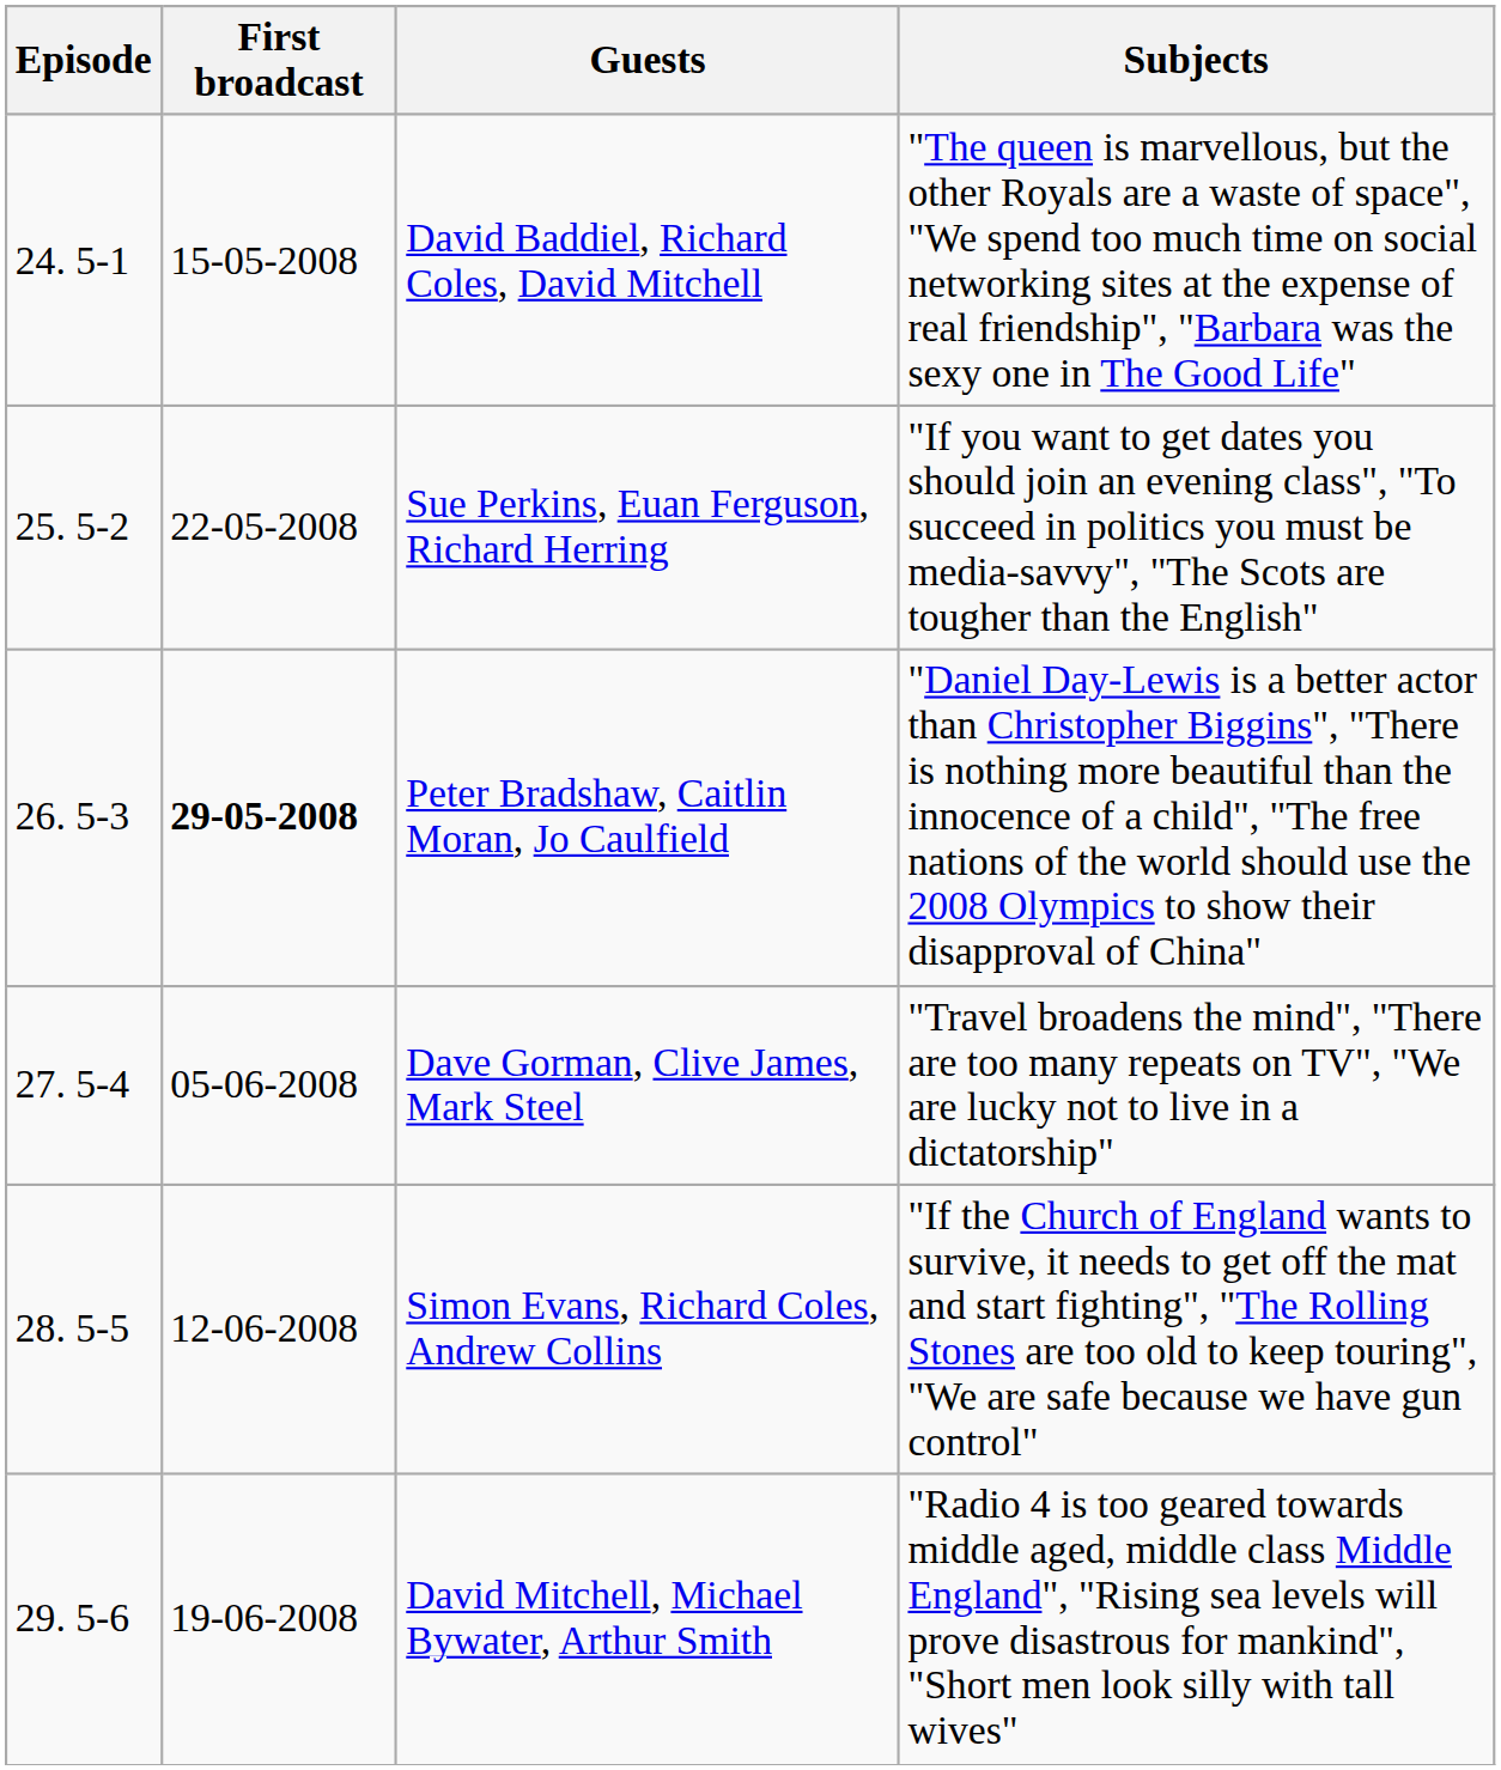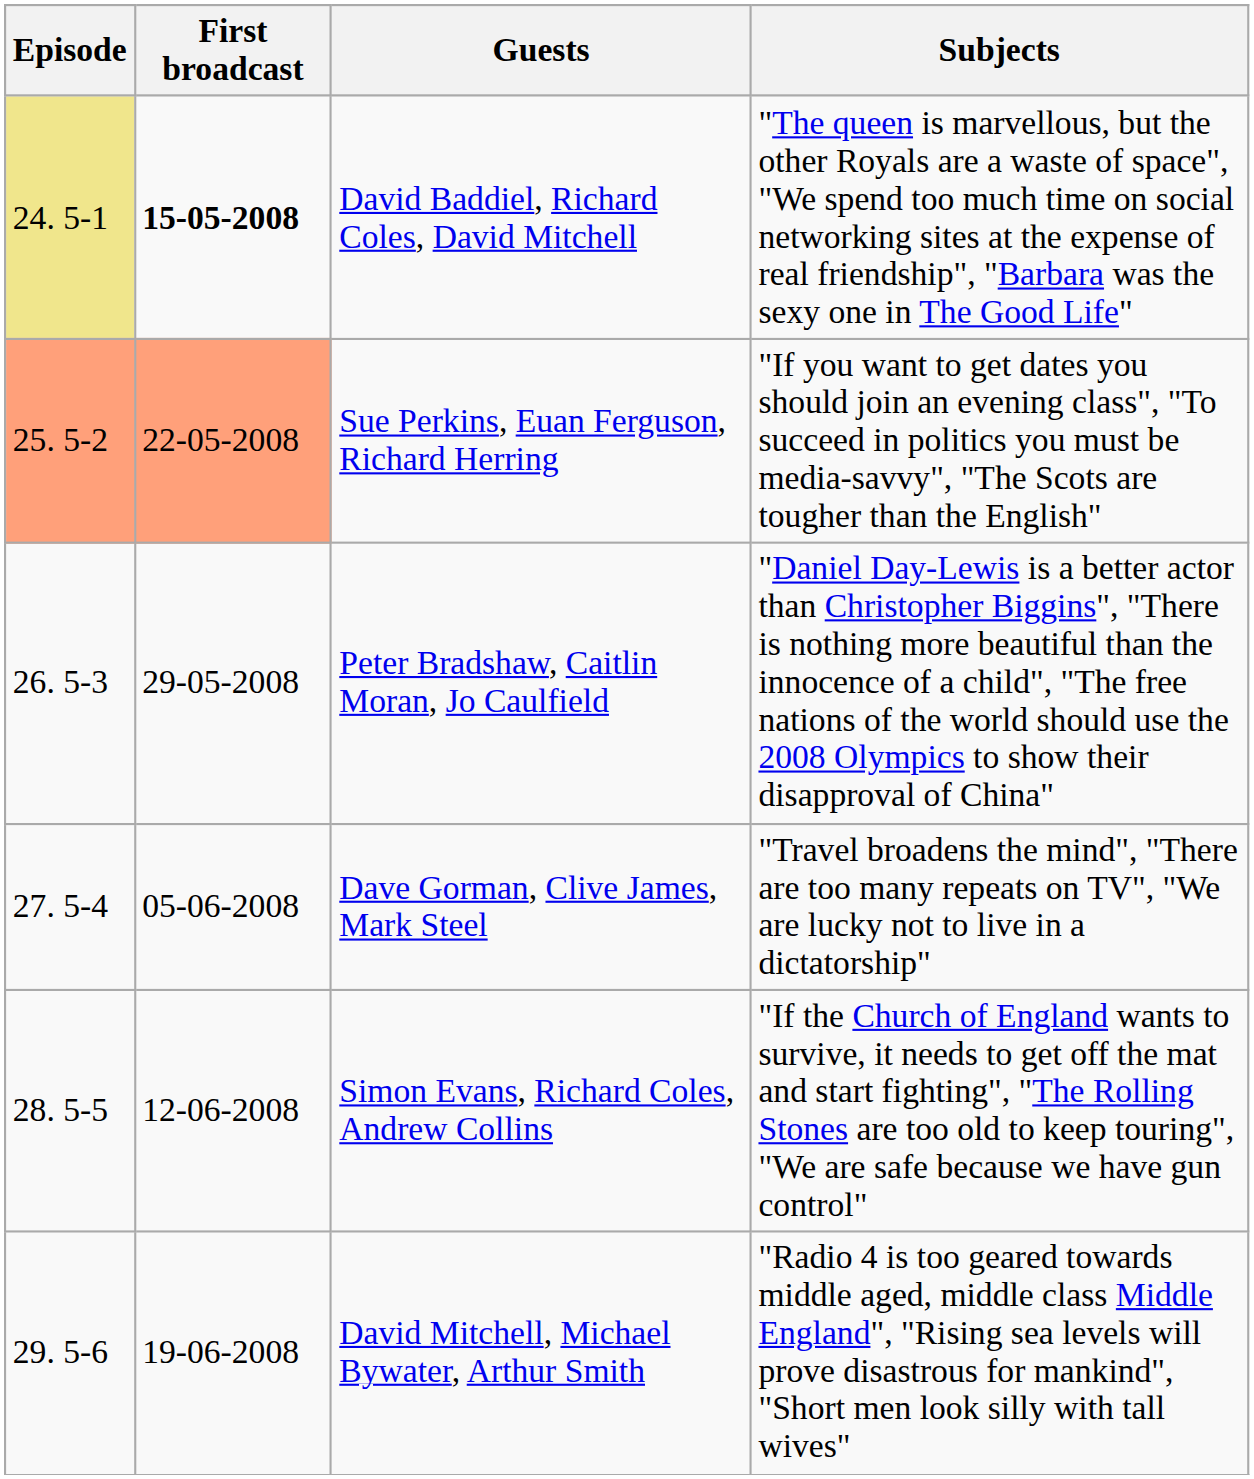David Baddiel, Richard Coles, David Mitchell | Episode: no background -> khaki background
David Baddiel, Richard Coles, David Mitchell | First broadcast: normal -> bold
Sue Perkins, Euan Ferguson, Richard Herring | Episode: no background -> lightsalmon background
Sue Perkins, Euan Ferguson, Richard Herring | First broadcast: no background -> lightsalmon background
Peter Bradshaw, Caitlin Moran, Jo Caulfield | First broadcast: bold -> normal
